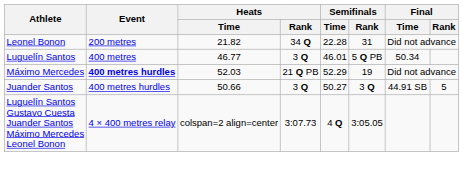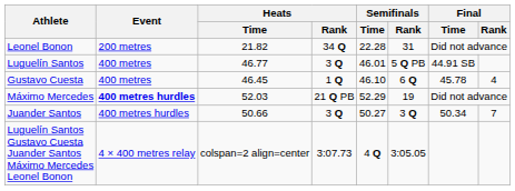Luguelín Santos | Final / Time: 50.34 -> 44.91 SB
+ row: Gustavo Cuesta | 400 metres | 46.45 | 1 Q | 46.10 | 6 Q | 45.78 | 4
Juander Santos | Final / Time: 44.91 SB -> 50.34
Juander Santos | Final / Rank: 5 -> 7
